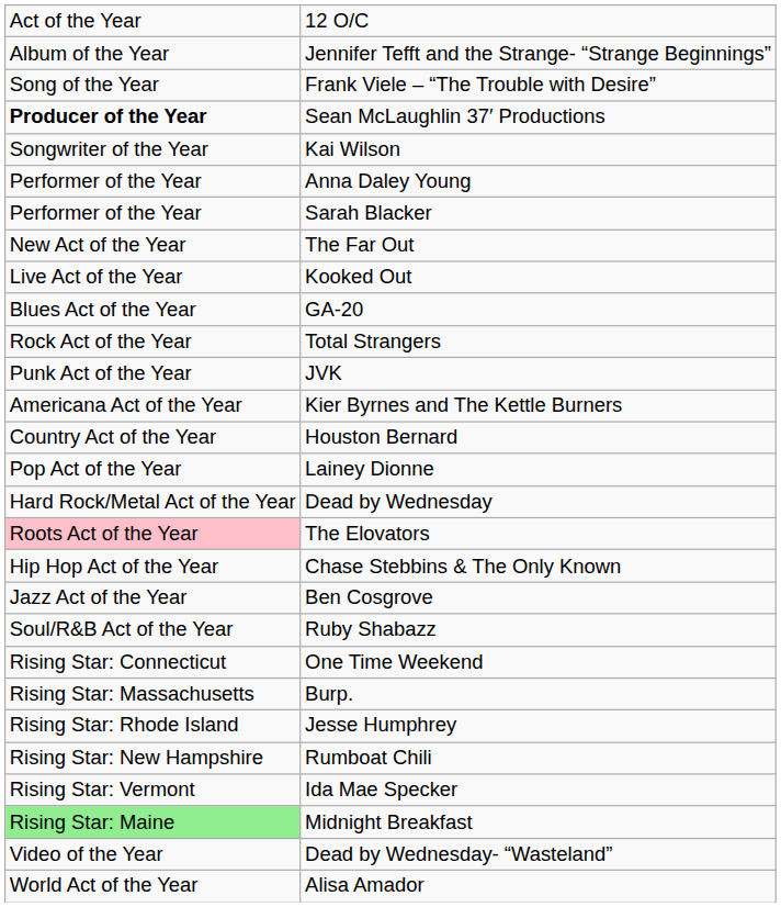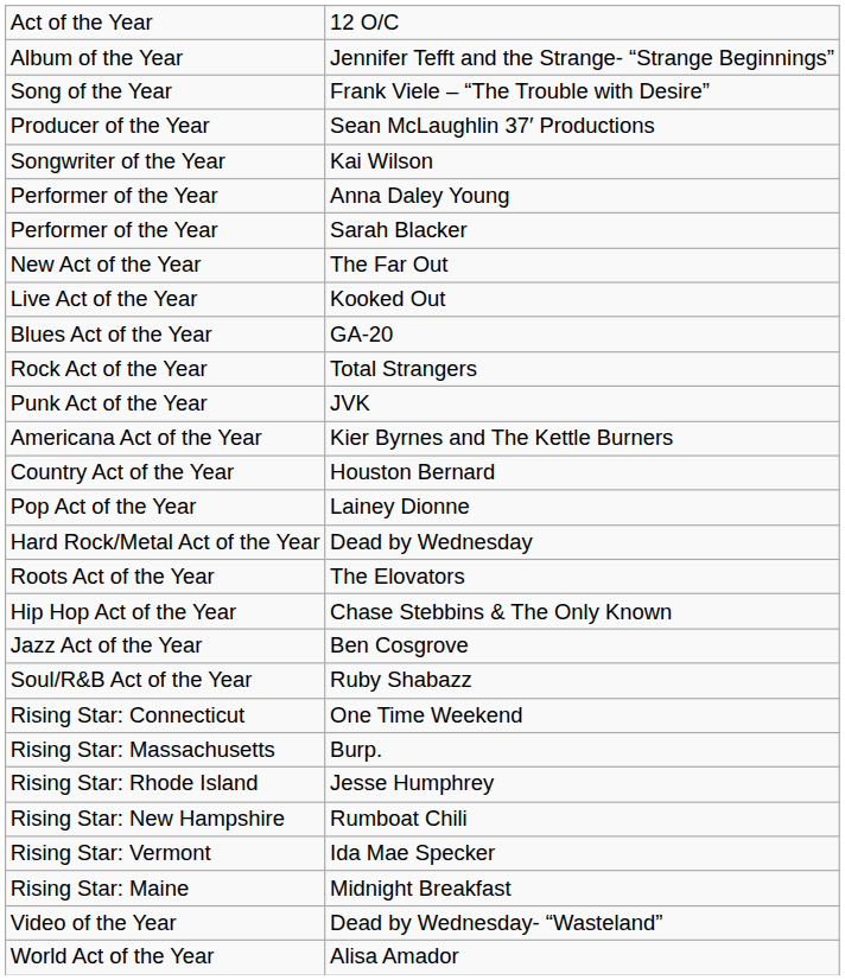Sean McLaughlin 37′ Productions | column 1: bold -> normal
The Elovators | column 1: pink background -> no background
Midnight Breakfast | column 1: lightgreen background -> no background
